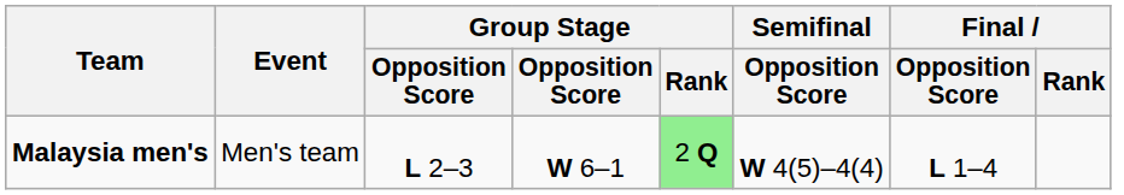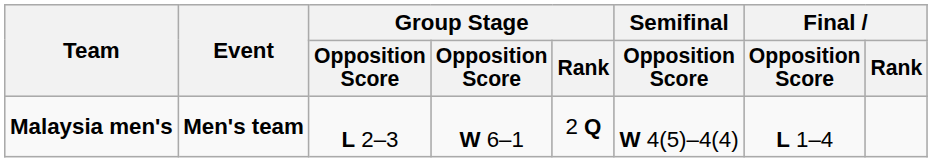Malaysia men's | Event: normal -> bold
Malaysia men's | Group Stage / Rank: lightgreen background -> no background
